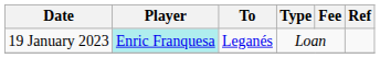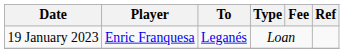19 January 2023 | Player: paleturquoise background -> no background
